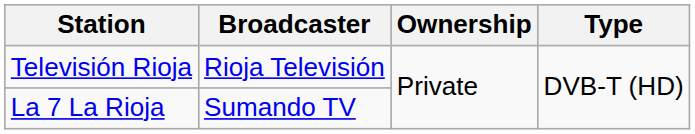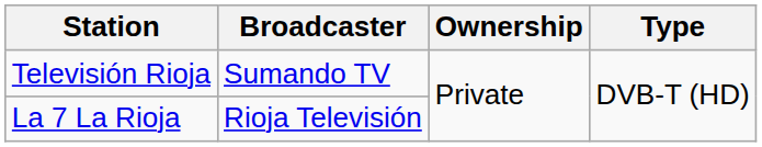Televisión Rioja | Broadcaster: Rioja Televisión -> Sumando TV
La 7 La Rioja | Broadcaster: Sumando TV -> Rioja Televisión
